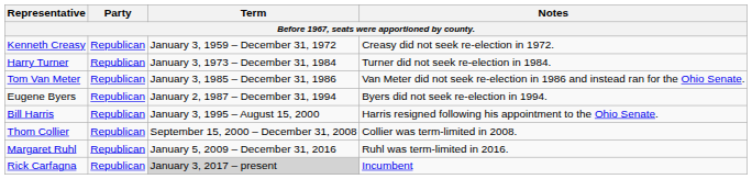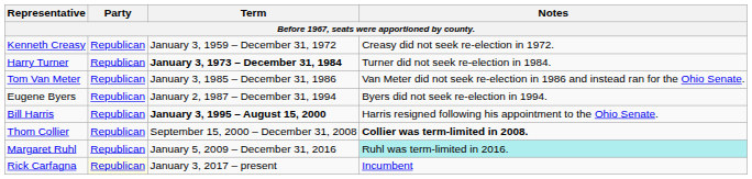Harry Turner | Term: normal -> bold
Bill Harris | Term: normal -> bold
Thom Collier | Notes: normal -> bold
Margaret Ruhl | Notes: no background -> paleturquoise background
Rick Carfagna | Party: no background -> lightyellow background
Rick Carfagna | Term: lightgrey background -> no background
